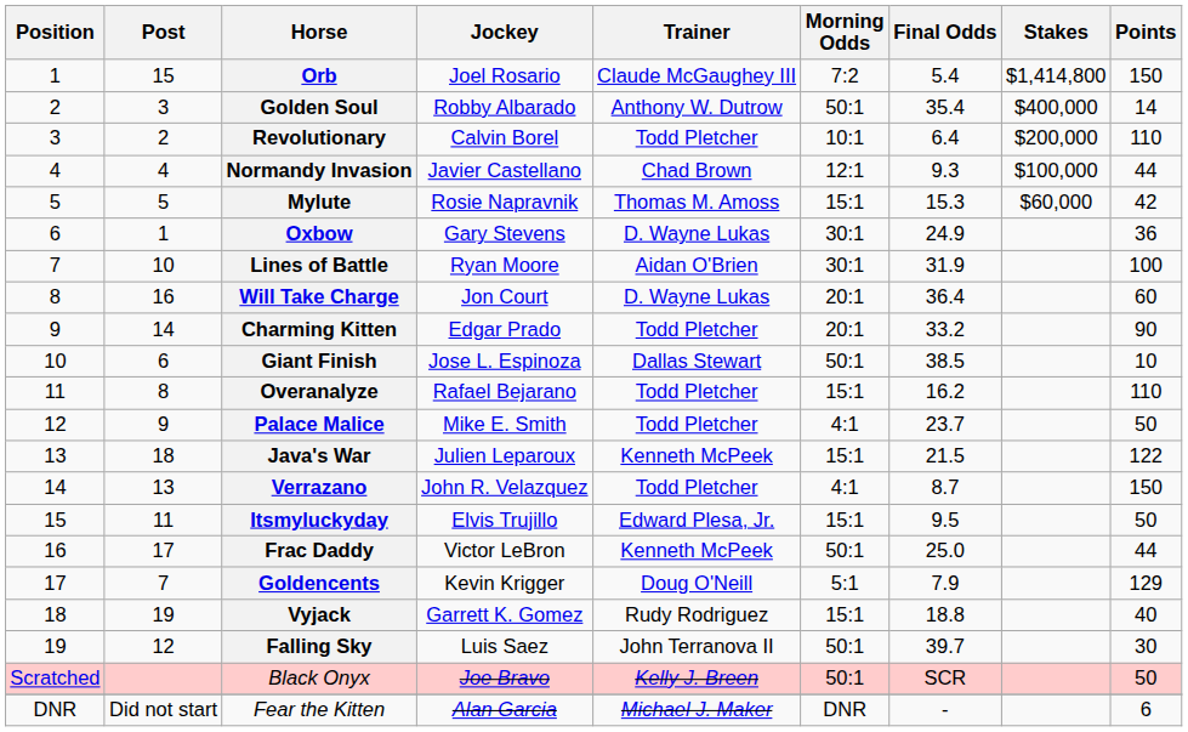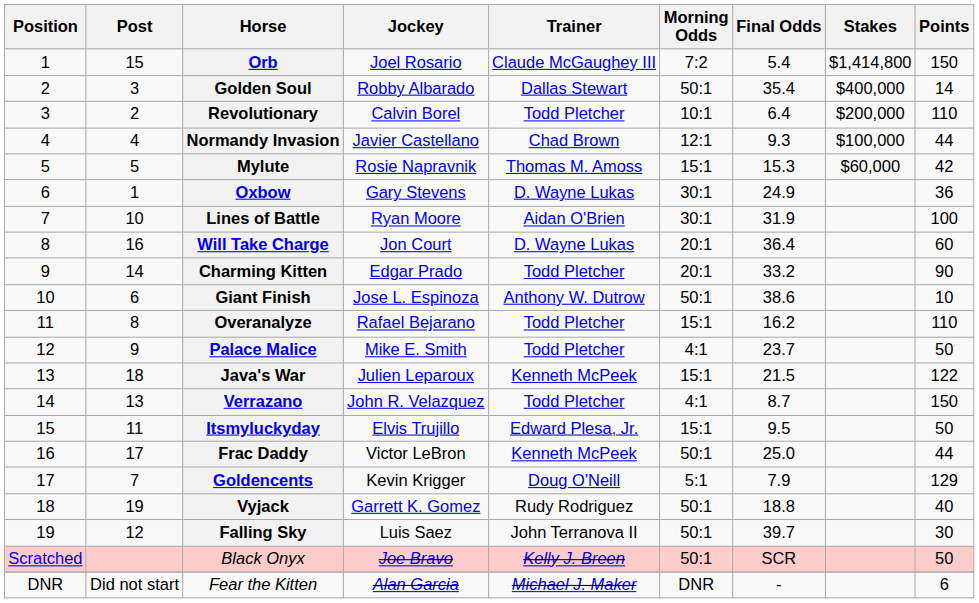Golden Soul | Trainer: Anthony W. Dutrow -> Dallas Stewart
Giant Finish | Trainer: Dallas Stewart -> Anthony W. Dutrow
Giant Finish | Final Odds: 38.5 -> 38.6
Vyjack | Morning Odds: 15:1 -> 50:1
